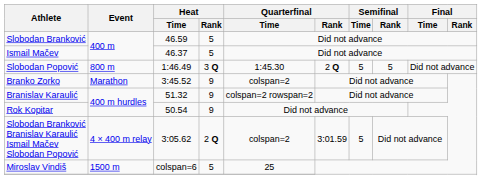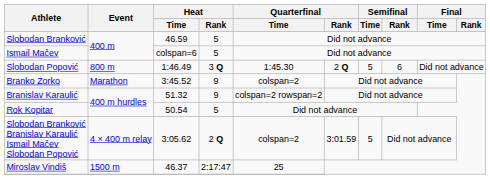Ismail Mačev | Heat / Time: 46.37 -> colspan=6
Slobodan Popović | Semifinal / Rank: 5 -> 6
Rok Kopitar | Heat / Rank: 9 -> 5
Miroslav Vindiš | Heat / Time: colspan=6 -> 46.37
Miroslav Vindiš | Heat / Rank: 5 -> 2:17:47
